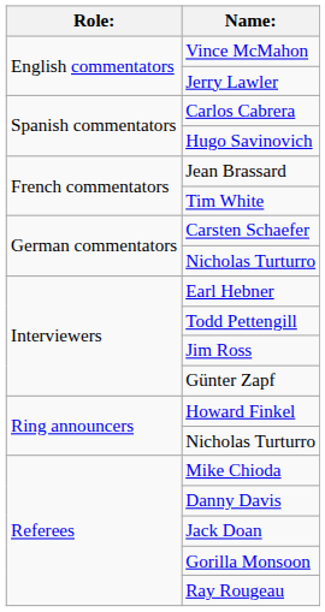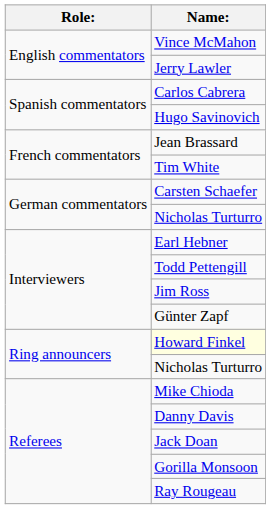row 14 | Name:: no background -> lightyellow background
